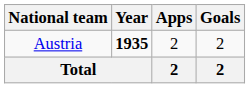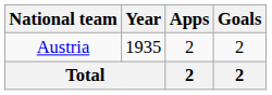Austria | Year: bold -> normal
